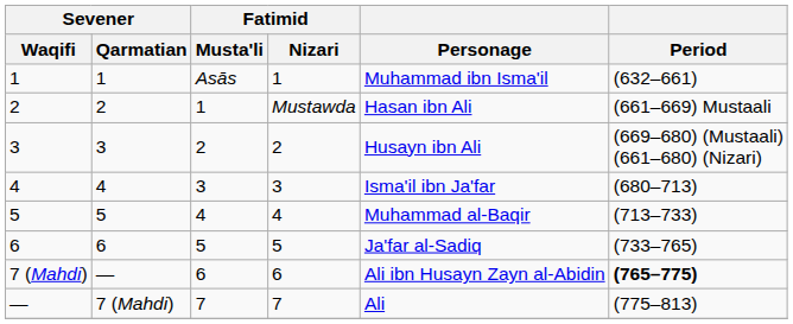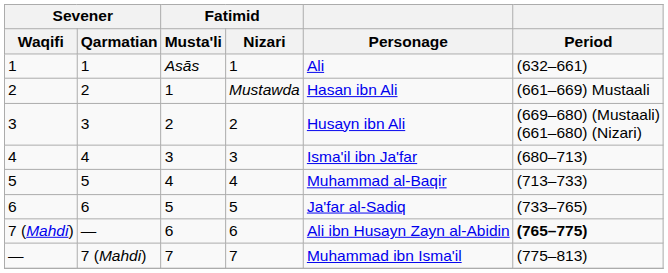row 3 | Personage: Muhammad ibn Isma'il -> Ali
row 10 | Personage: Ali -> Muhammad ibn Isma'il
